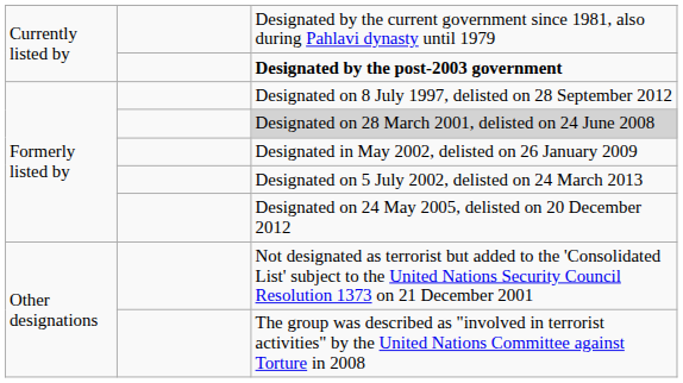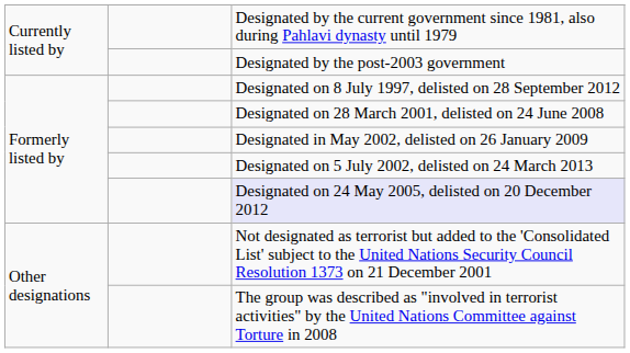Designated by the post-2003 government | column 3: bold -> normal
Designated on 28 March 2001, delisted on 24 June 2008 | column 3: lightgrey background -> no background
Designated on 24 May 2005, delisted on 20 December 2012 | column 3: no background -> lavender background
